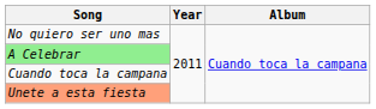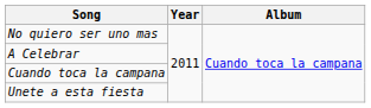A Celebrar | Song: lightgreen background -> no background
Unete a esta fiesta | Song: lightsalmon background -> no background
